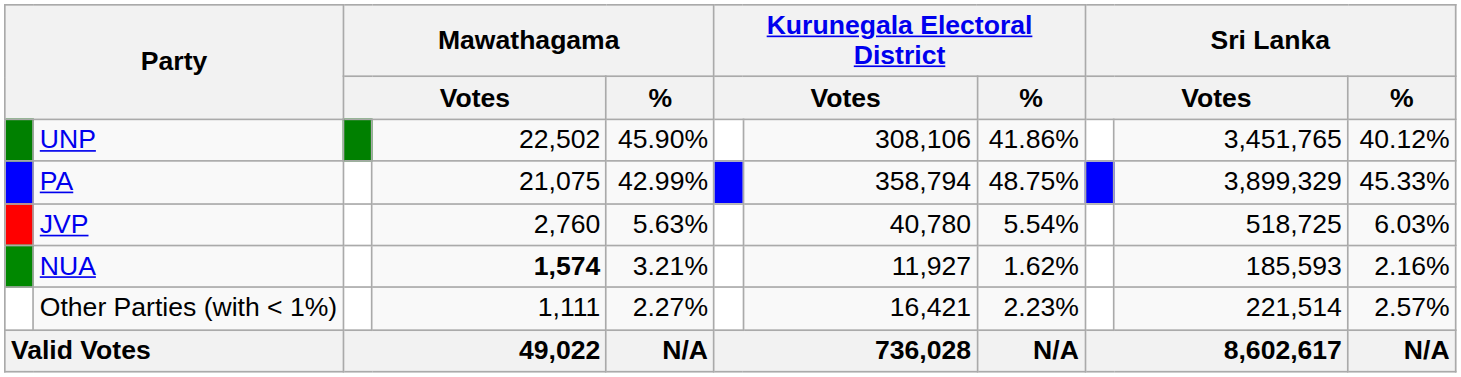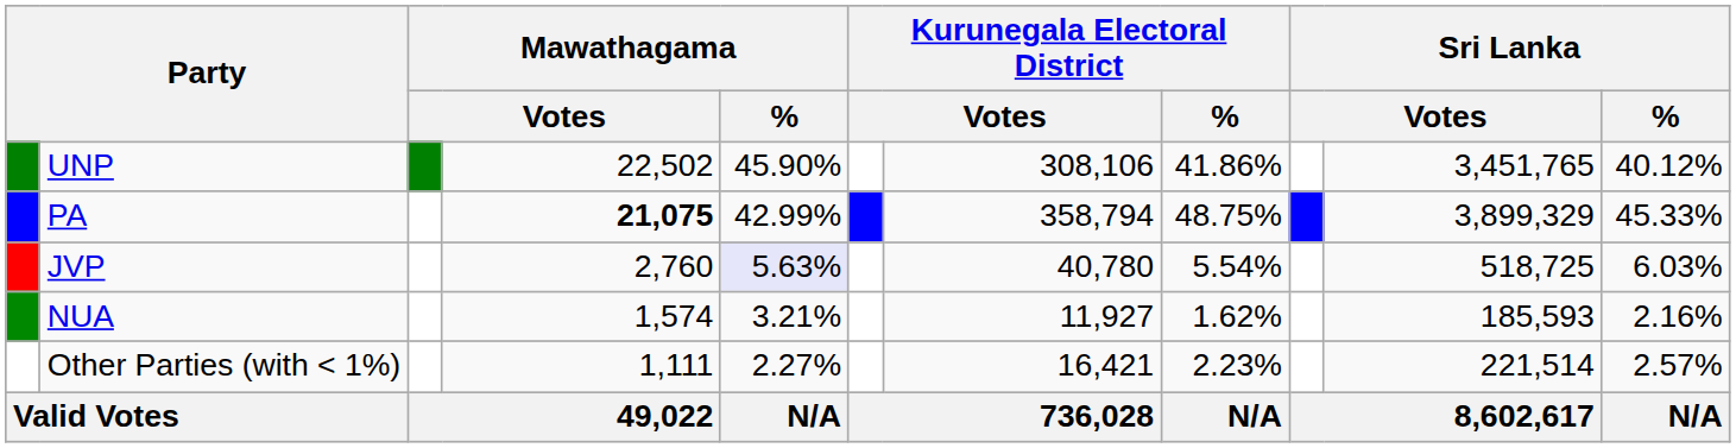PA | column 4: normal -> bold
JVP | Mawathagama / %: no background -> lavender background
NUA | column 4: bold -> normal
